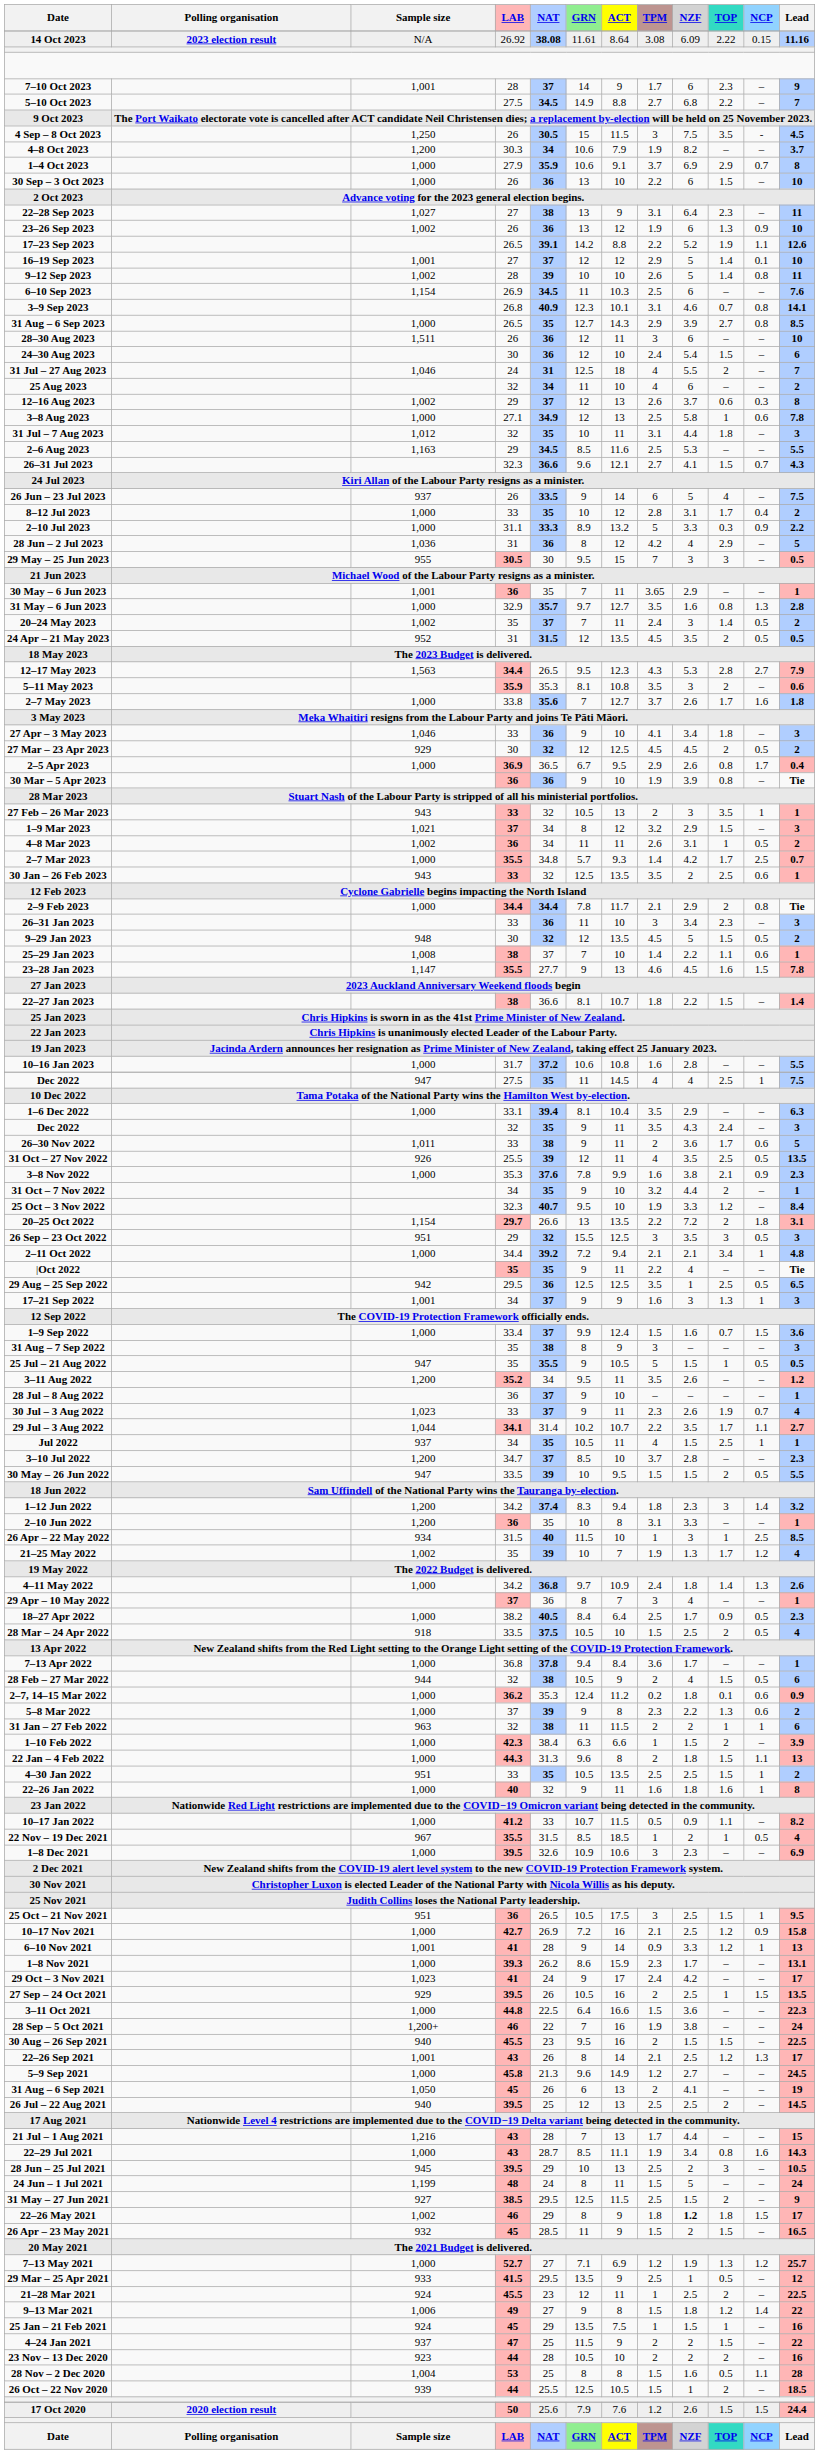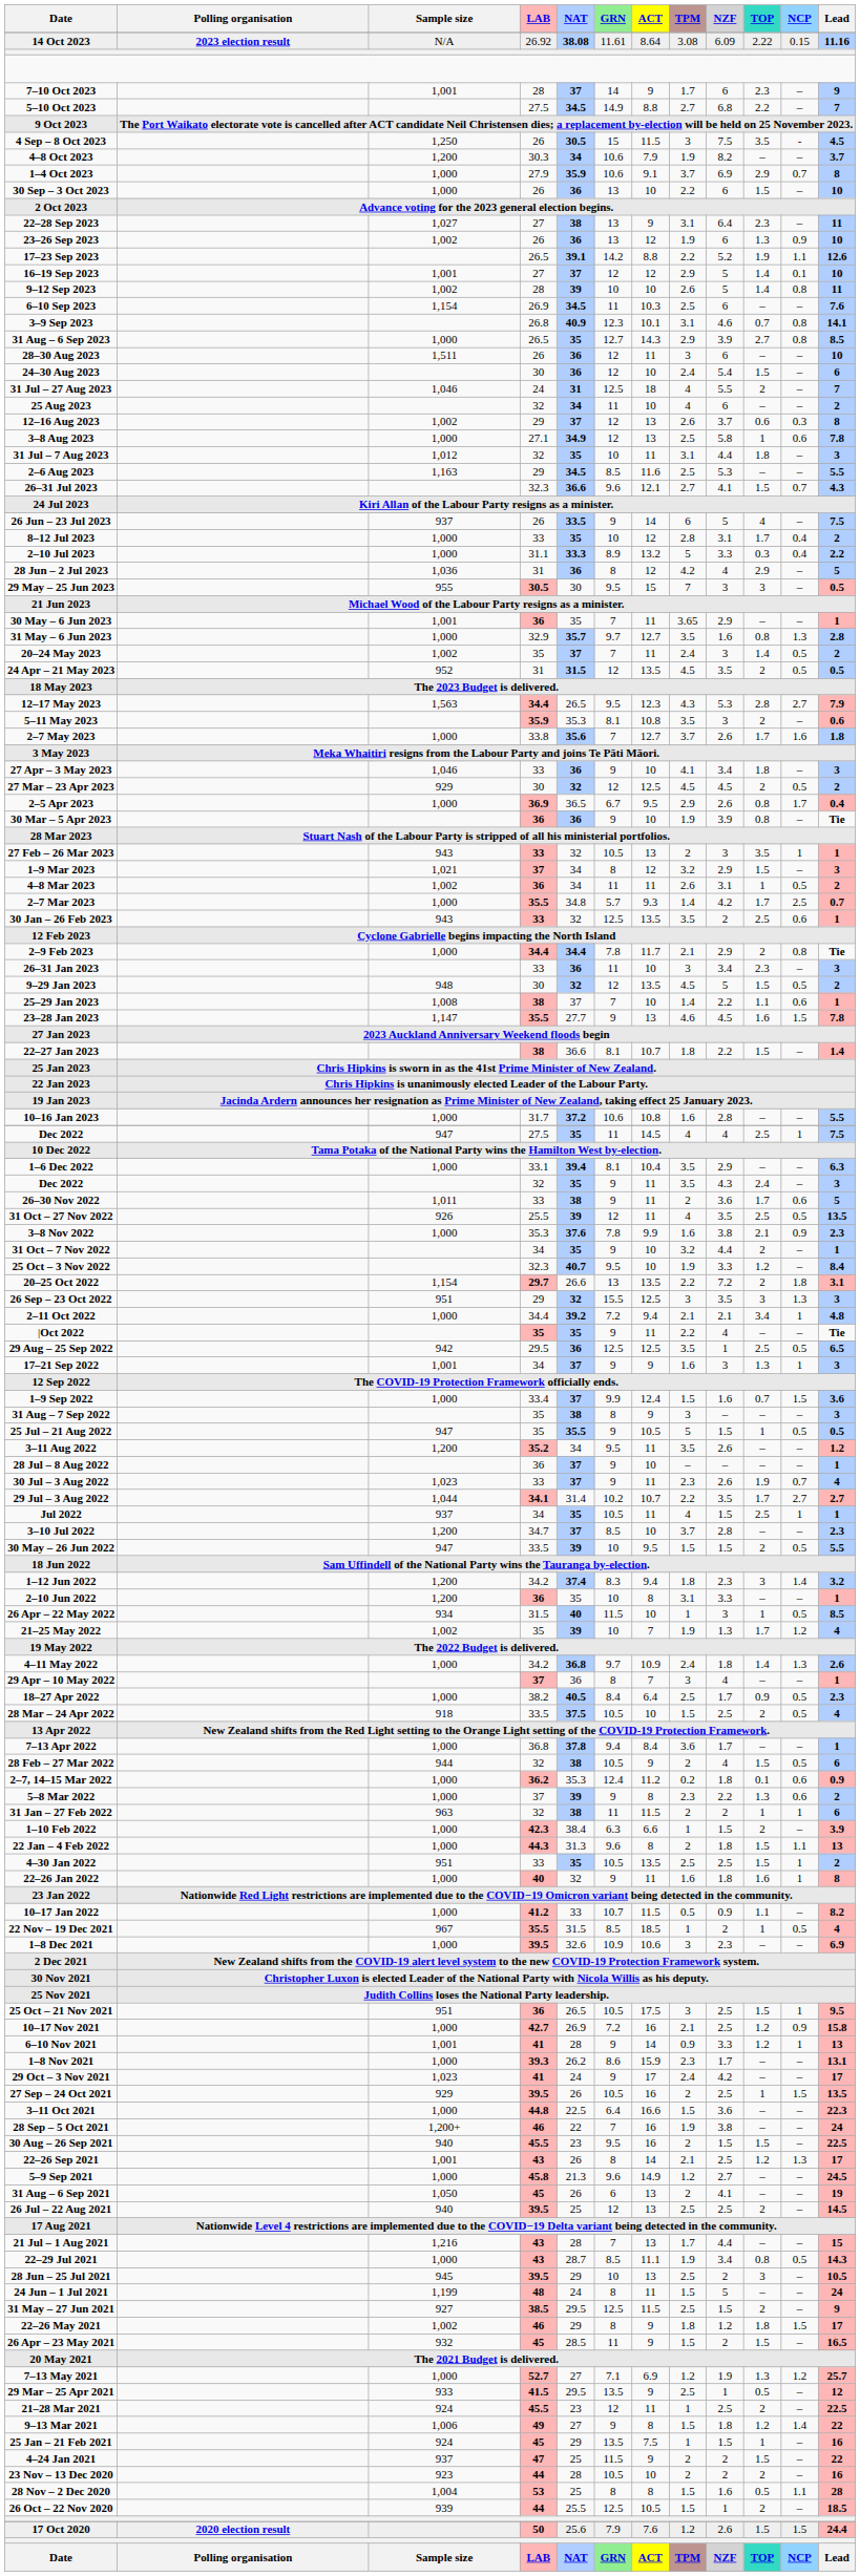2–10 Jul 2023 | NCP: 0.9 -> 0.4
26 Sep – 23 Oct 2022 | NCP: 0.5 -> 1.3
29 Jul – 3 Aug 2022 | NCP: 1.1 -> 2.7
26 Apr – 22 May 2022 | NCP: 2.5 -> 0.5
22–29 Jul 2021 | NCP: 1.6 -> 0.5
22–26 May 2021 | NZF: bold -> normal
